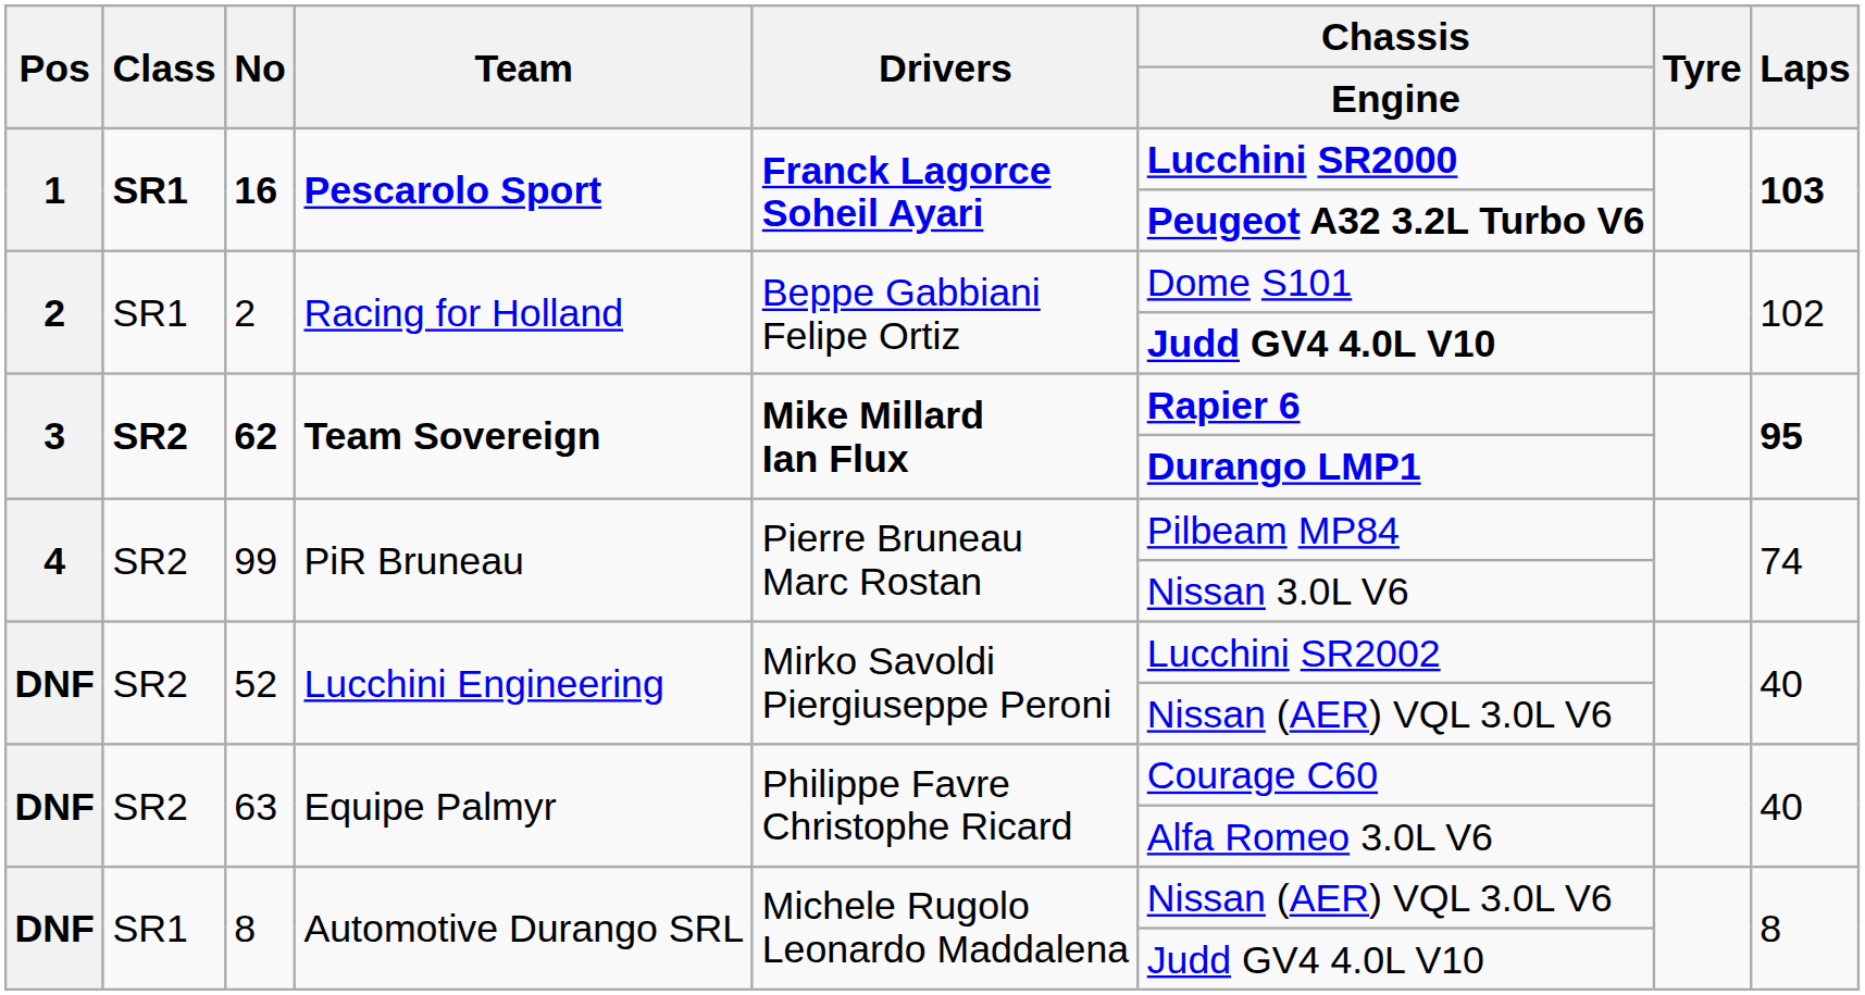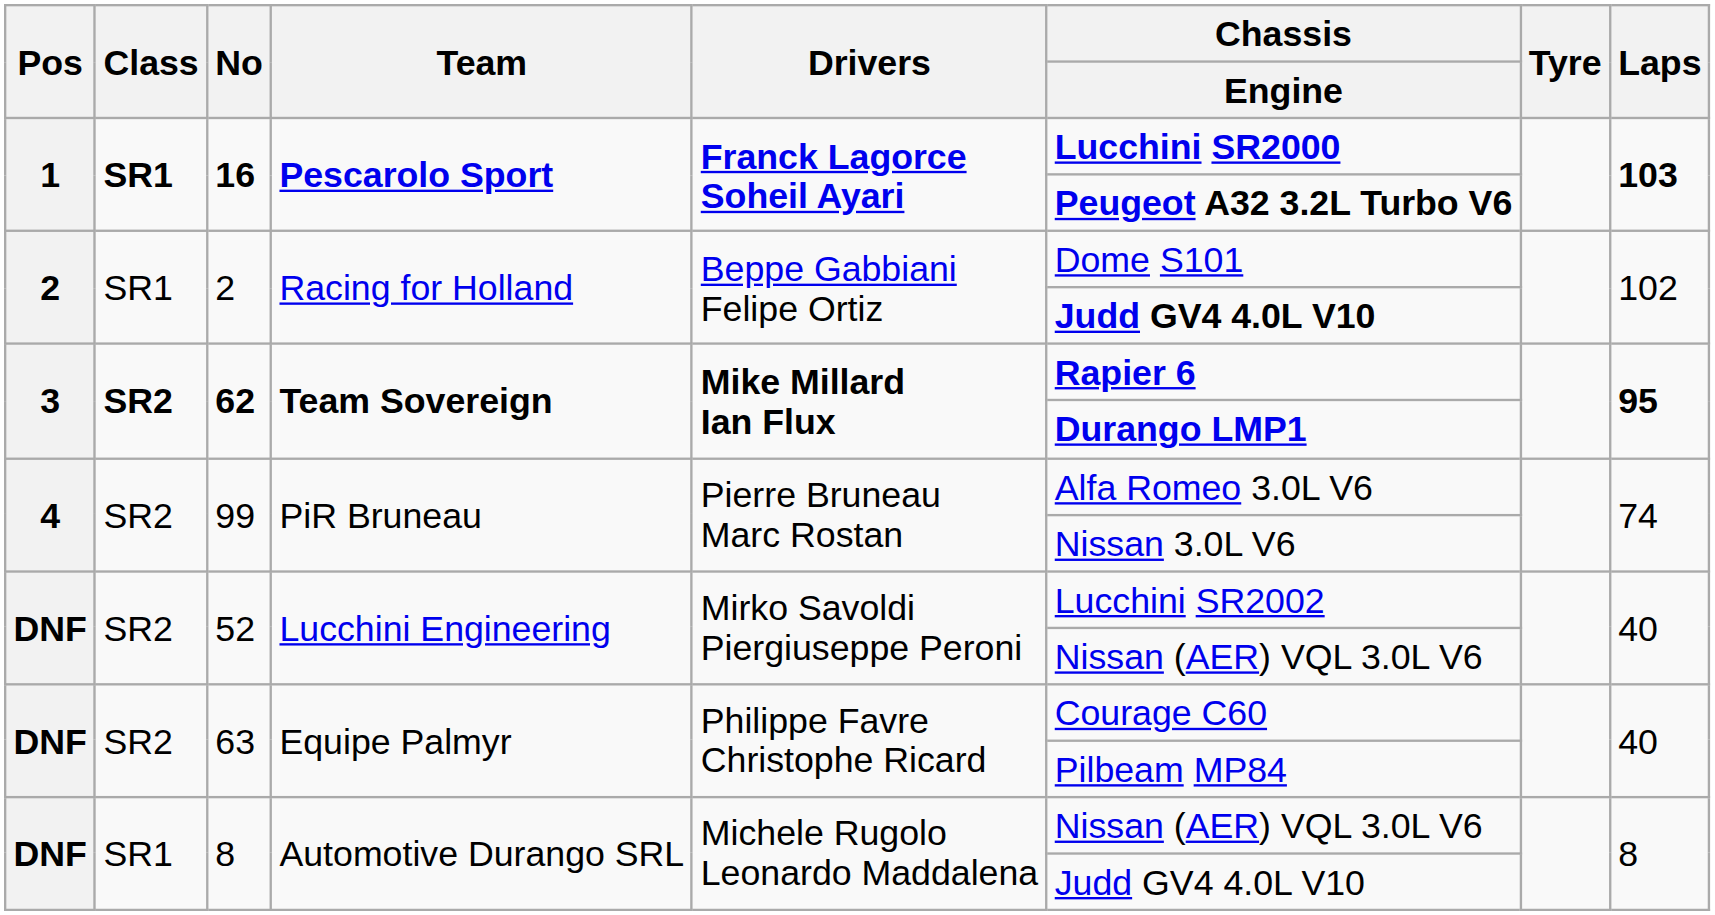row 9 | Chassis / Engine: Pilbeam MP84 -> Alfa Romeo 3.0L V6
row 14 | Chassis / Engine: Alfa Romeo 3.0L V6 -> Pilbeam MP84
